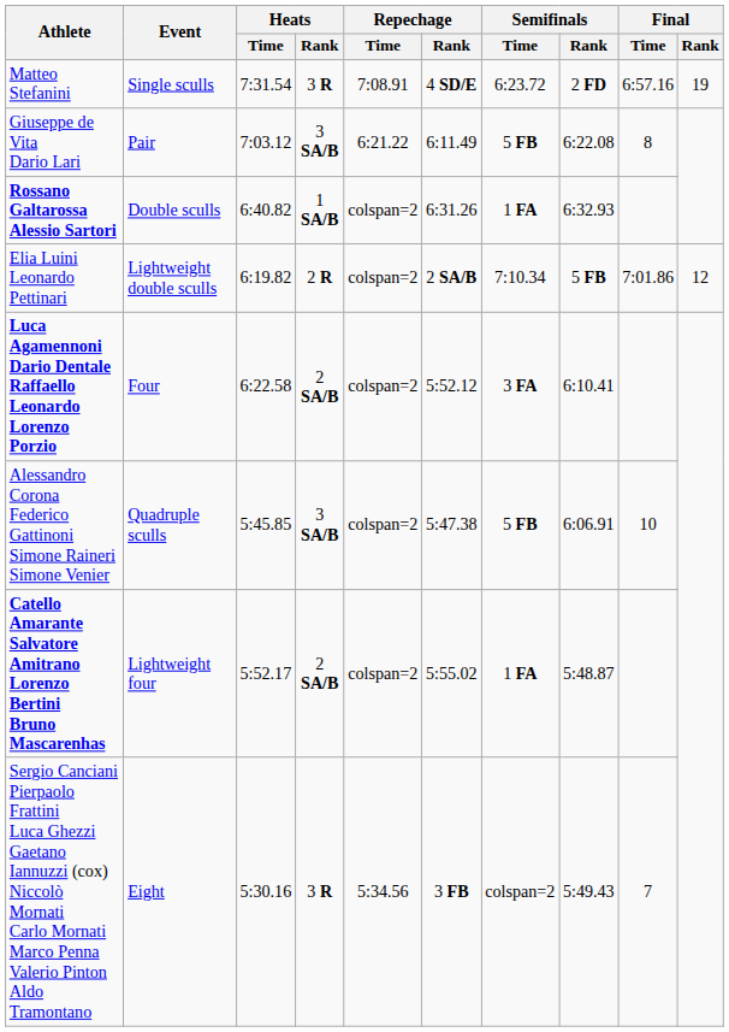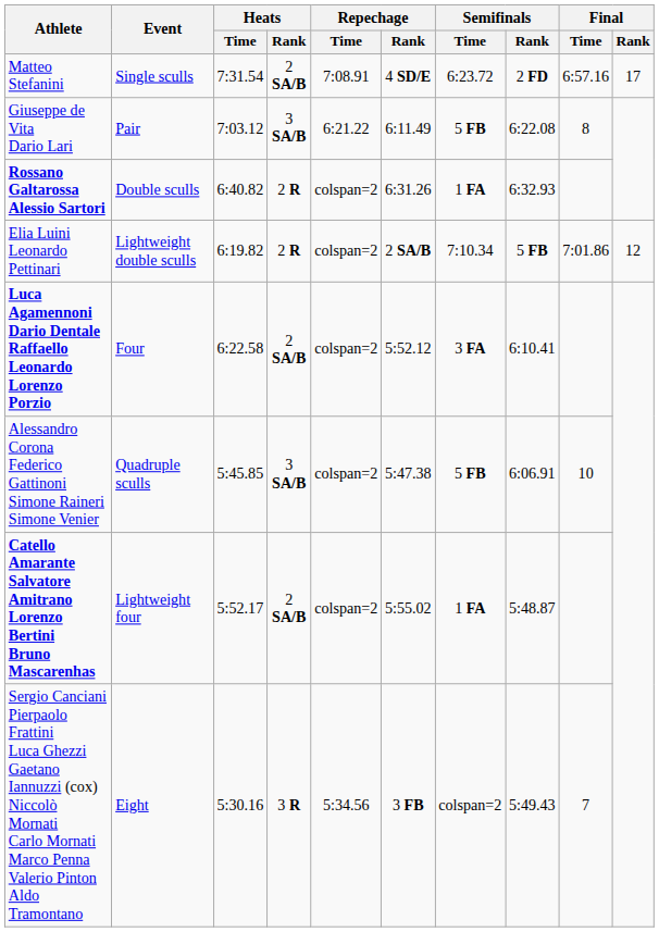Matteo Stefanini | Heats / Rank: 3 R -> 2 SA/B
Matteo Stefanini | Final / Rank: 19 -> 17
Rossano Galtarossa Alessio Sartori | Heats / Rank: 1 SA/B -> 2 R
